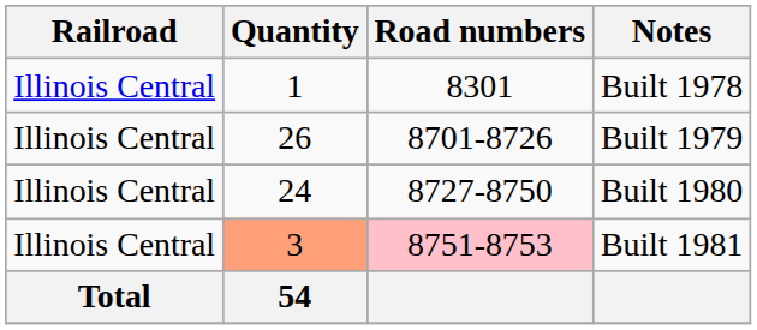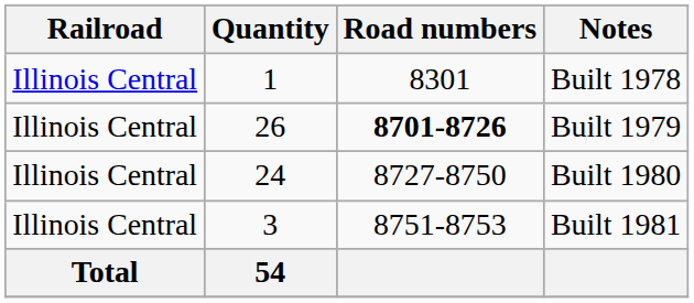Built 1979 | Road numbers: normal -> bold
Built 1981 | Quantity: lightsalmon background -> no background
Built 1981 | Road numbers: pink background -> no background
